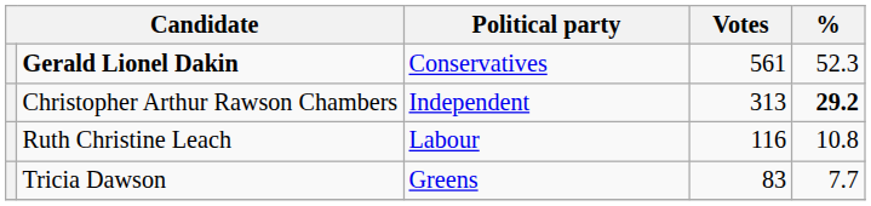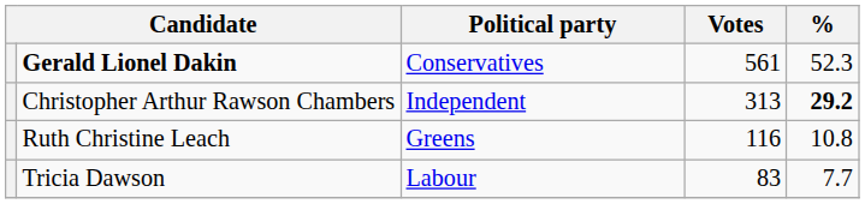Ruth Christine Leach | Political party: Labour -> Greens
Tricia Dawson | Political party: Greens -> Labour
